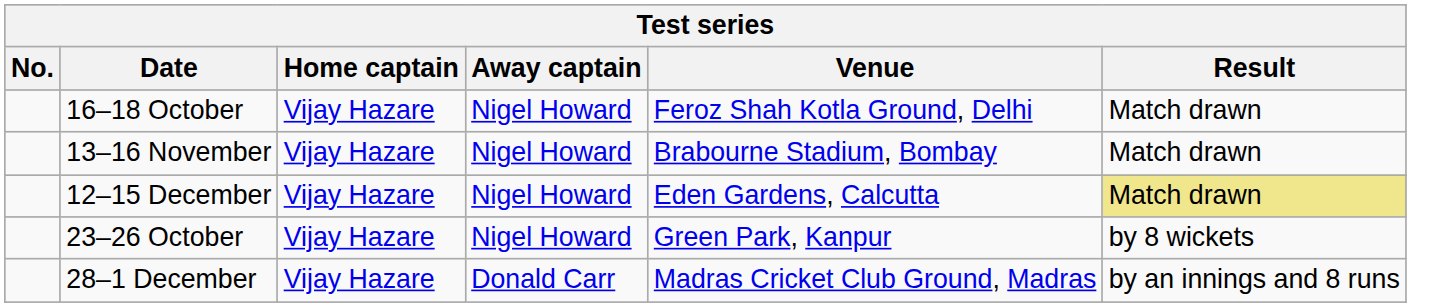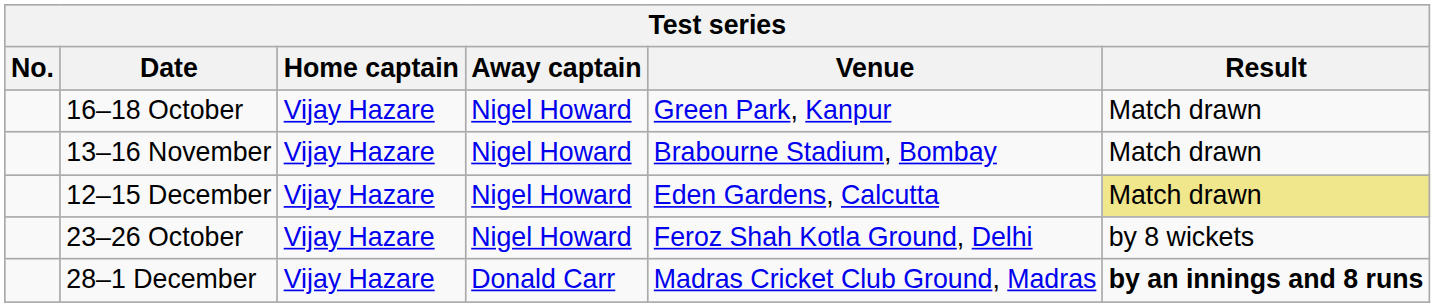16–18 October | Venue: Feroz Shah Kotla Ground, Delhi -> Green Park, Kanpur
23–26 October | Venue: Green Park, Kanpur -> Feroz Shah Kotla Ground, Delhi
28–1 December | Result: normal -> bold
